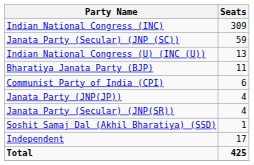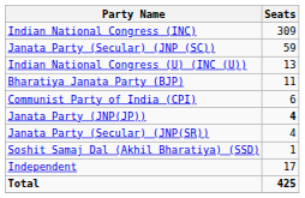Janata Party (JNP(JP)) | Seats: normal -> bold
